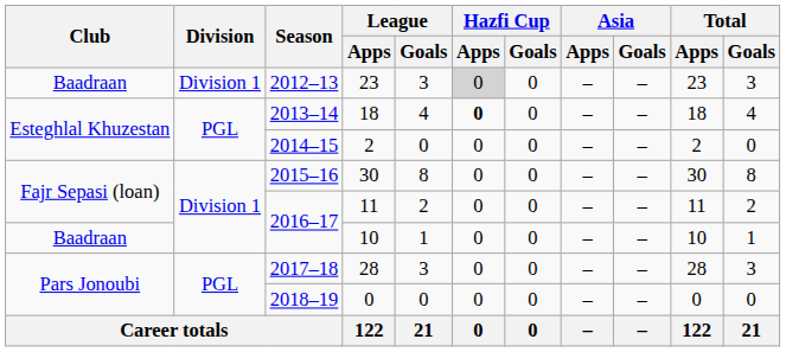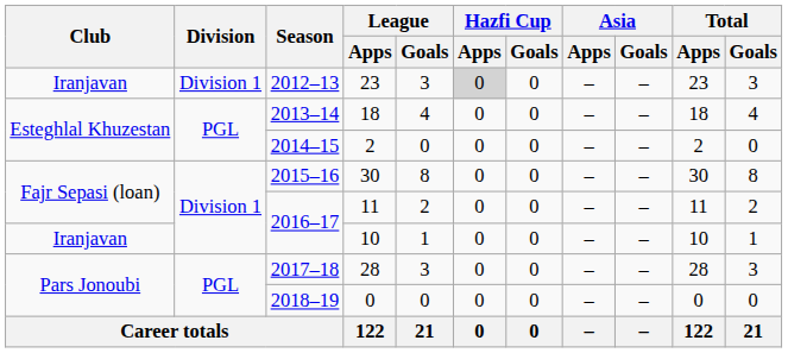row 3 | Club: Baadraan -> Iranjavan
row 4 | Hazfi Cup / Apps: bold -> normal
row 8 | Club: Baadraan -> Iranjavan
